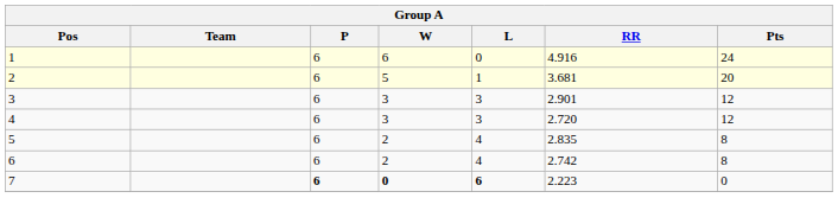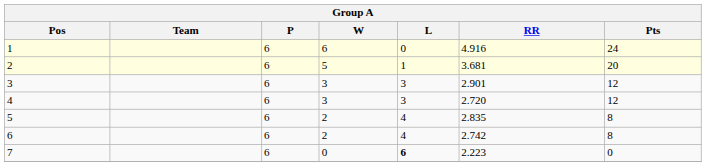7 | P: bold -> normal
7 | W: bold -> normal
